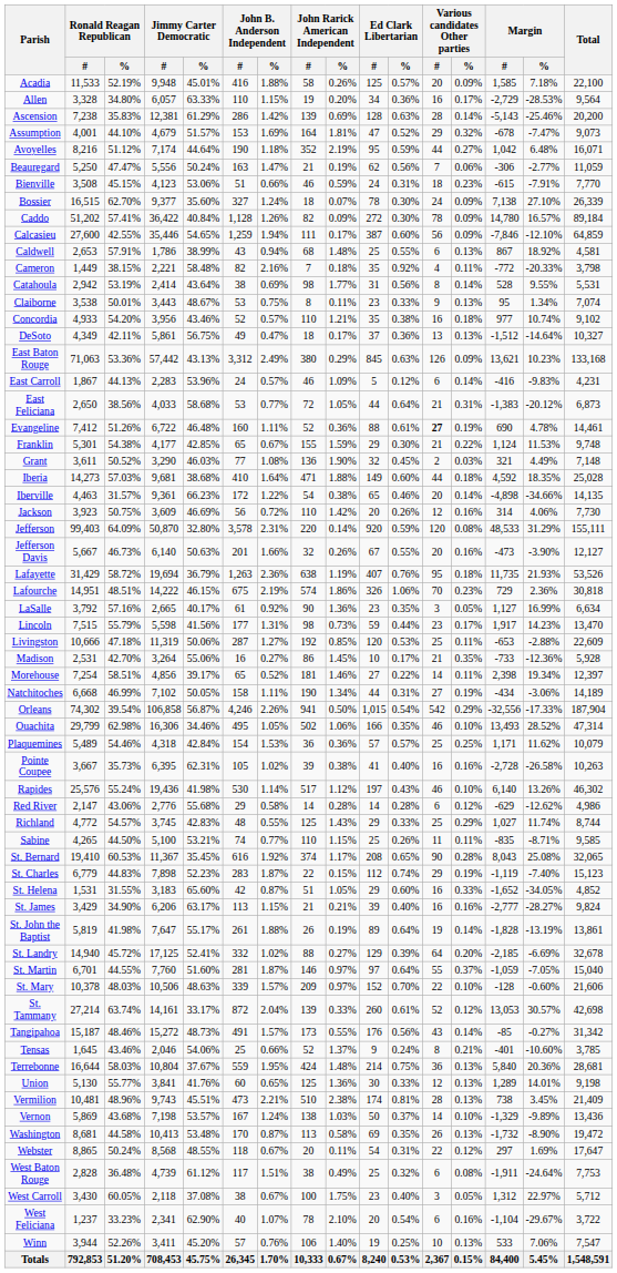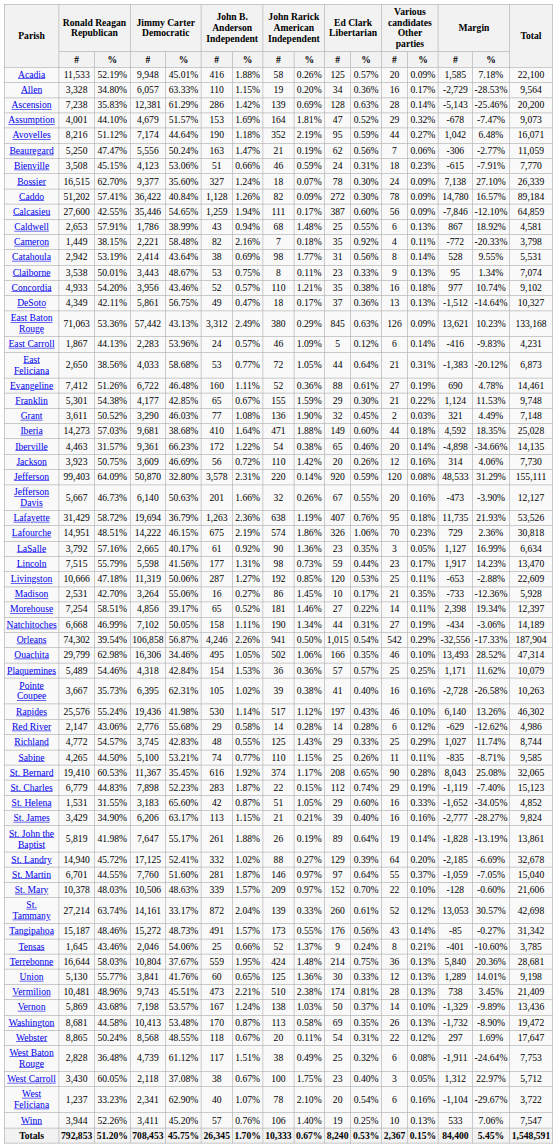Evangeline | Various candidates Other parties / #: bold -> normal
